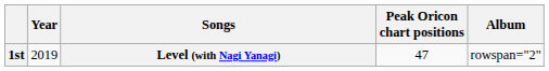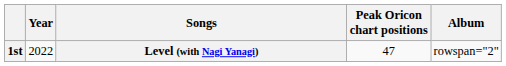1st | Year: 2019 -> 2022
